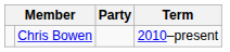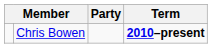Chris Bowen | Term: normal -> bold
